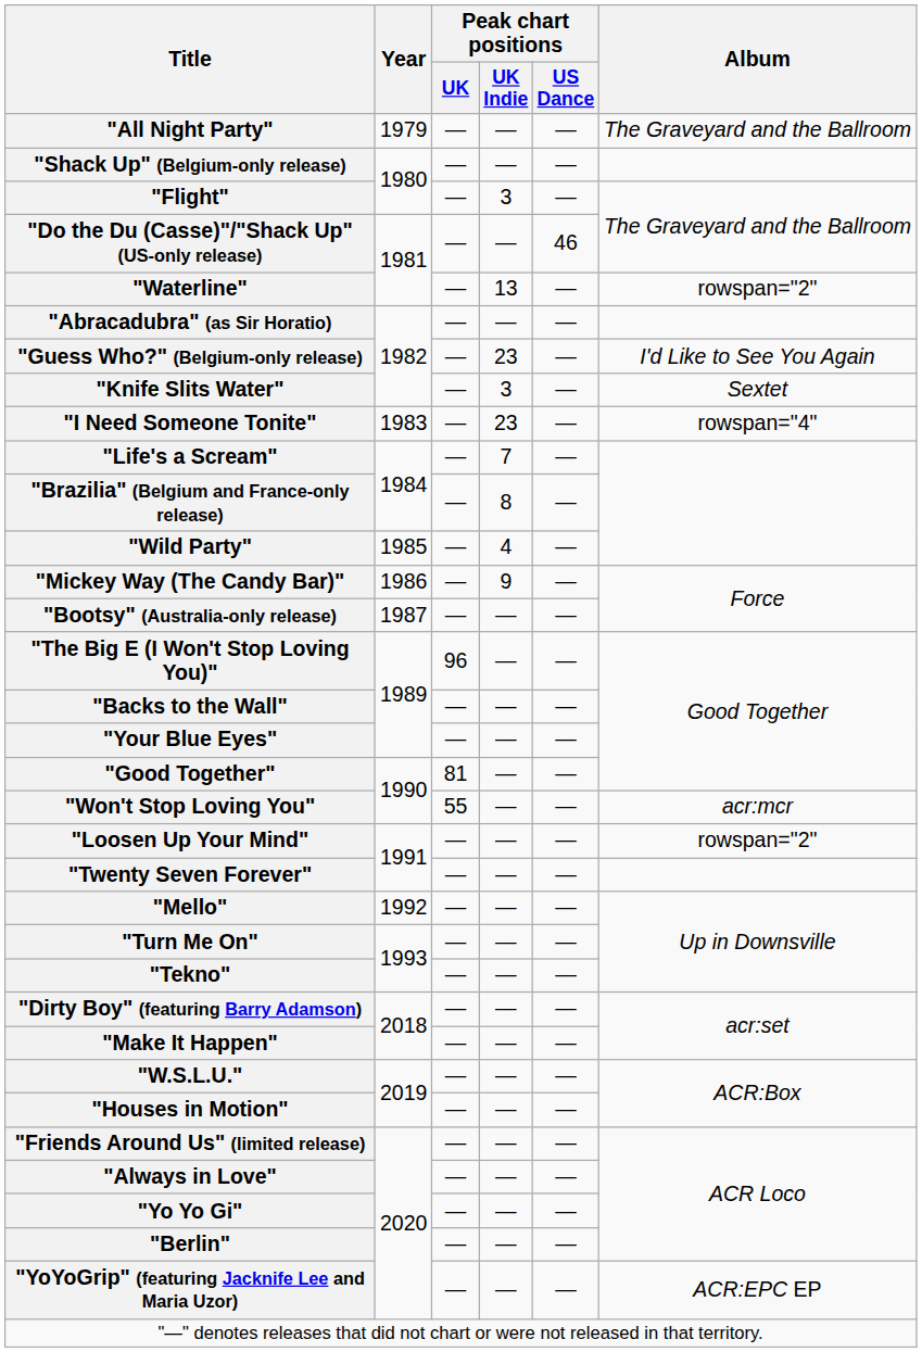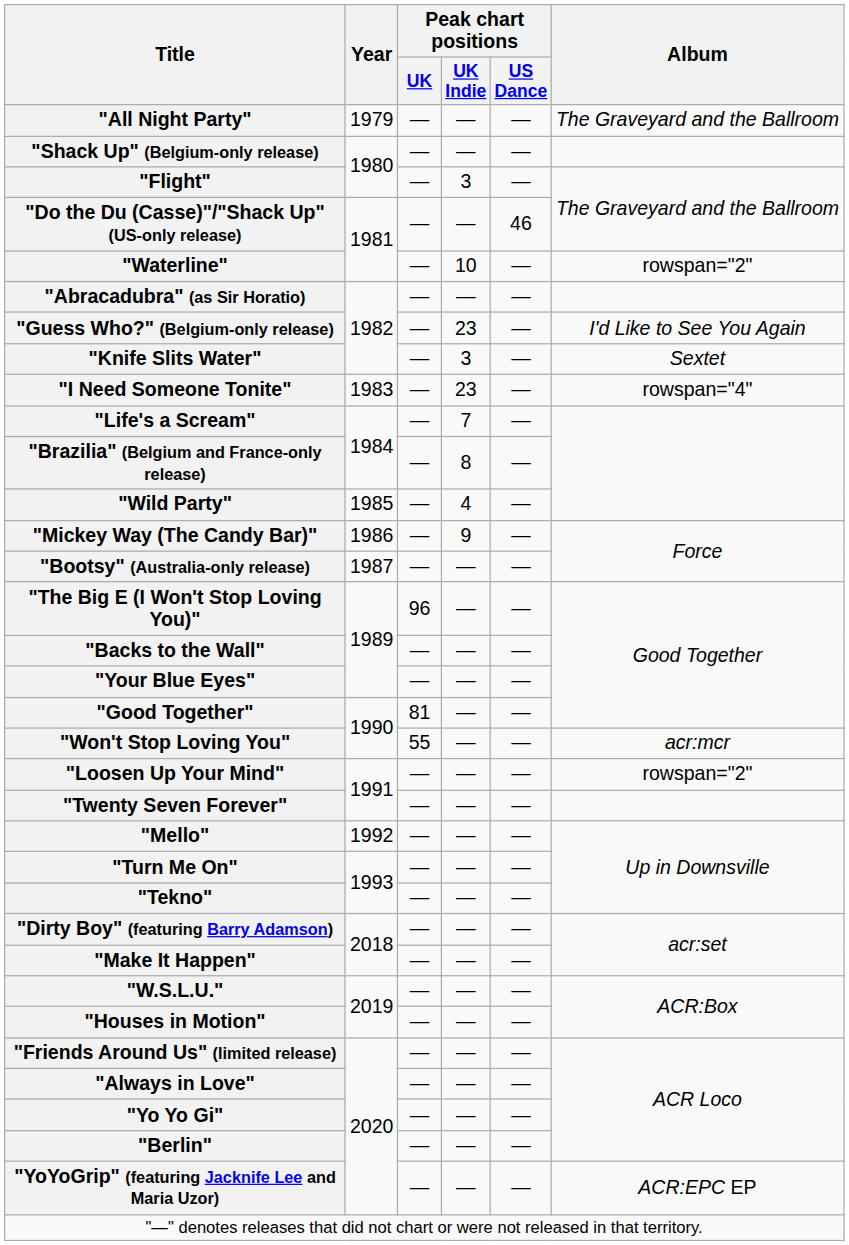"Waterline" | Peak chart positions / UK Indie: 13 -> 10
